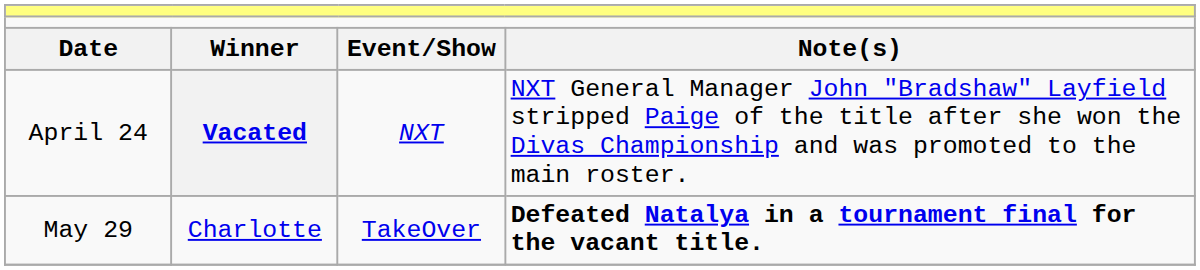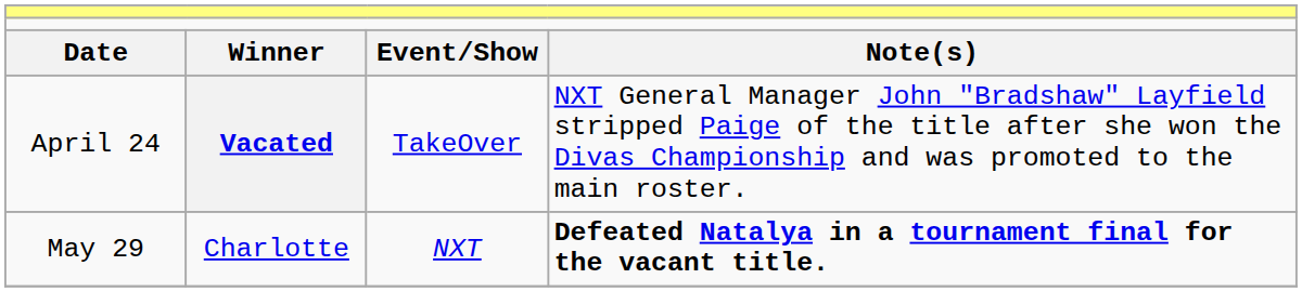April 24 | column 3: NXT -> TakeOver
May 29 | column 3: TakeOver -> NXT
